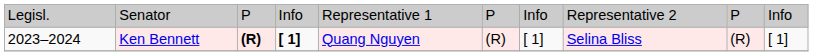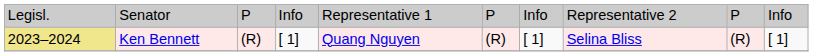Ken Bennett | column 1: no background -> khaki background
Ken Bennett | column 3: bold -> normal
Ken Bennett | column 4: bold -> normal
